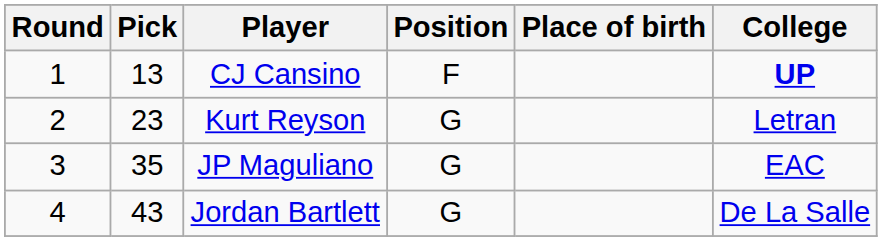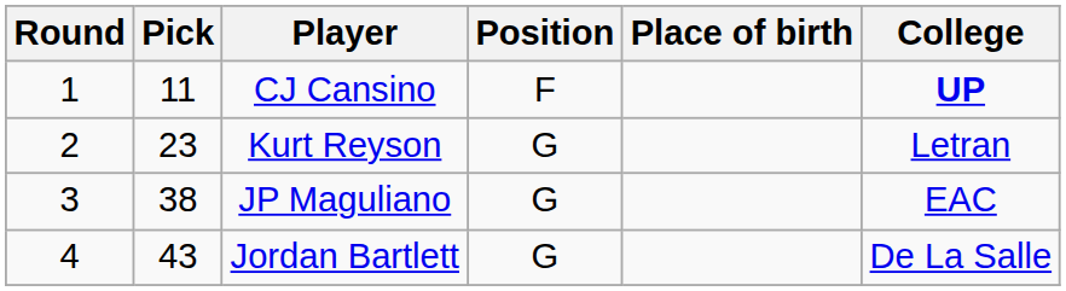CJ Cansino | Pick: 13 -> 11
JP Maguliano | Pick: 35 -> 38
